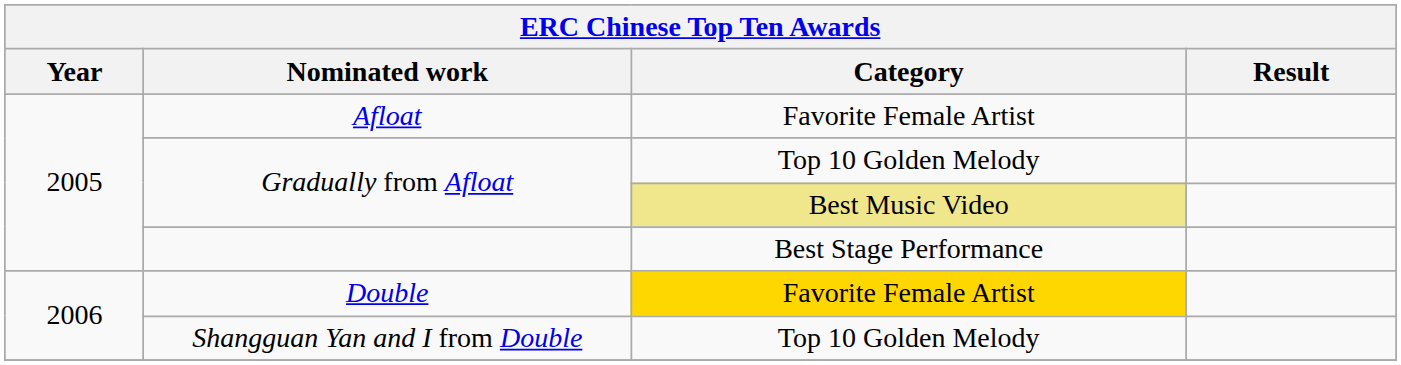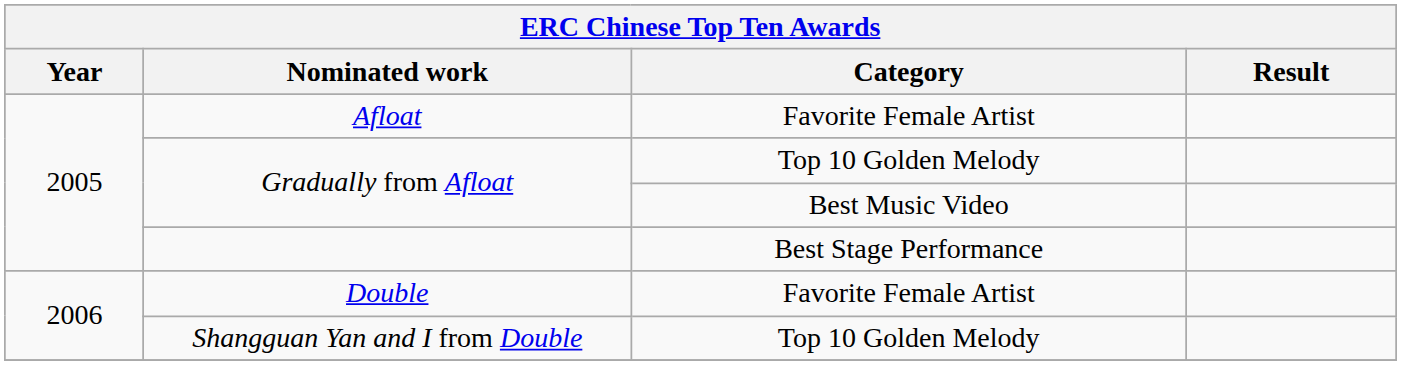Gradually from Afloat / Best Music Video | Category: khaki background -> no background
Double | Category: gold background -> no background
